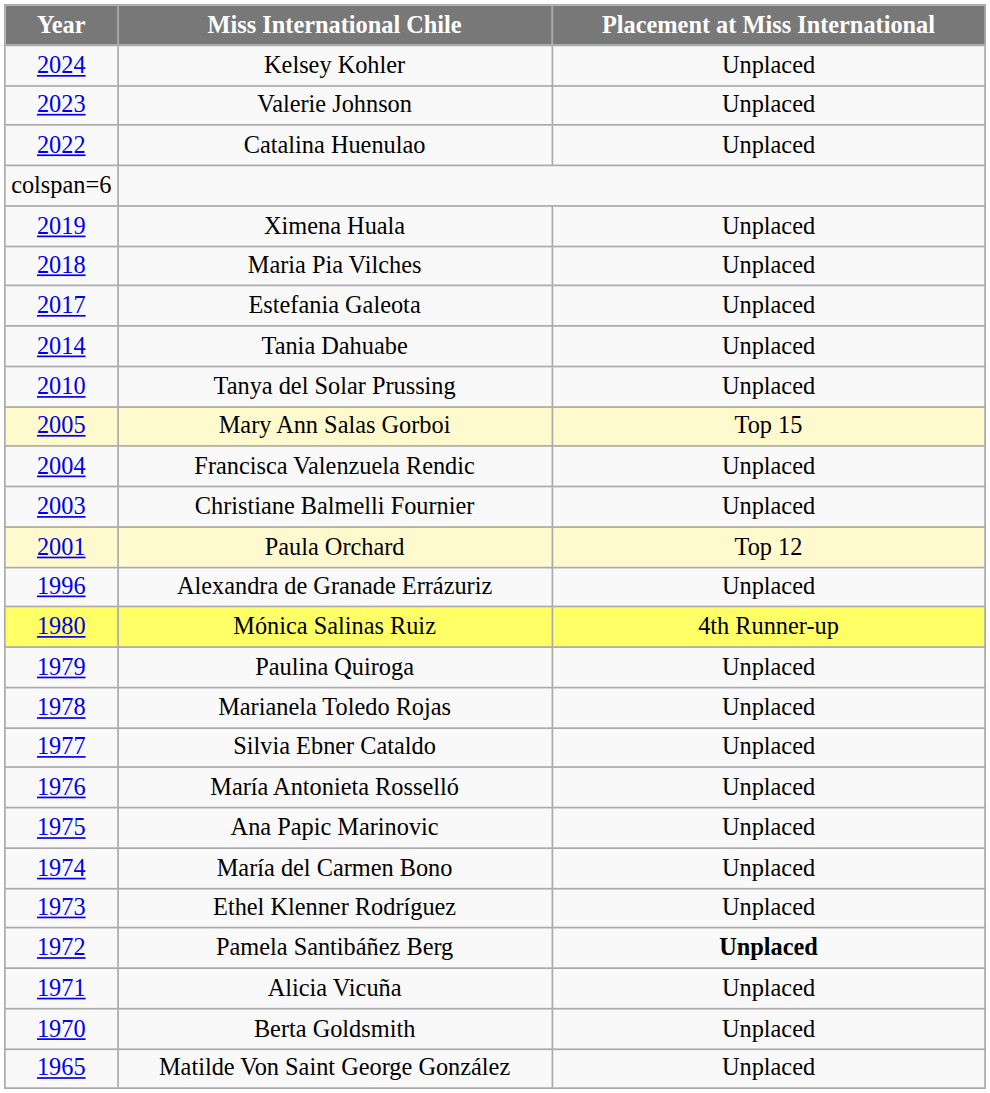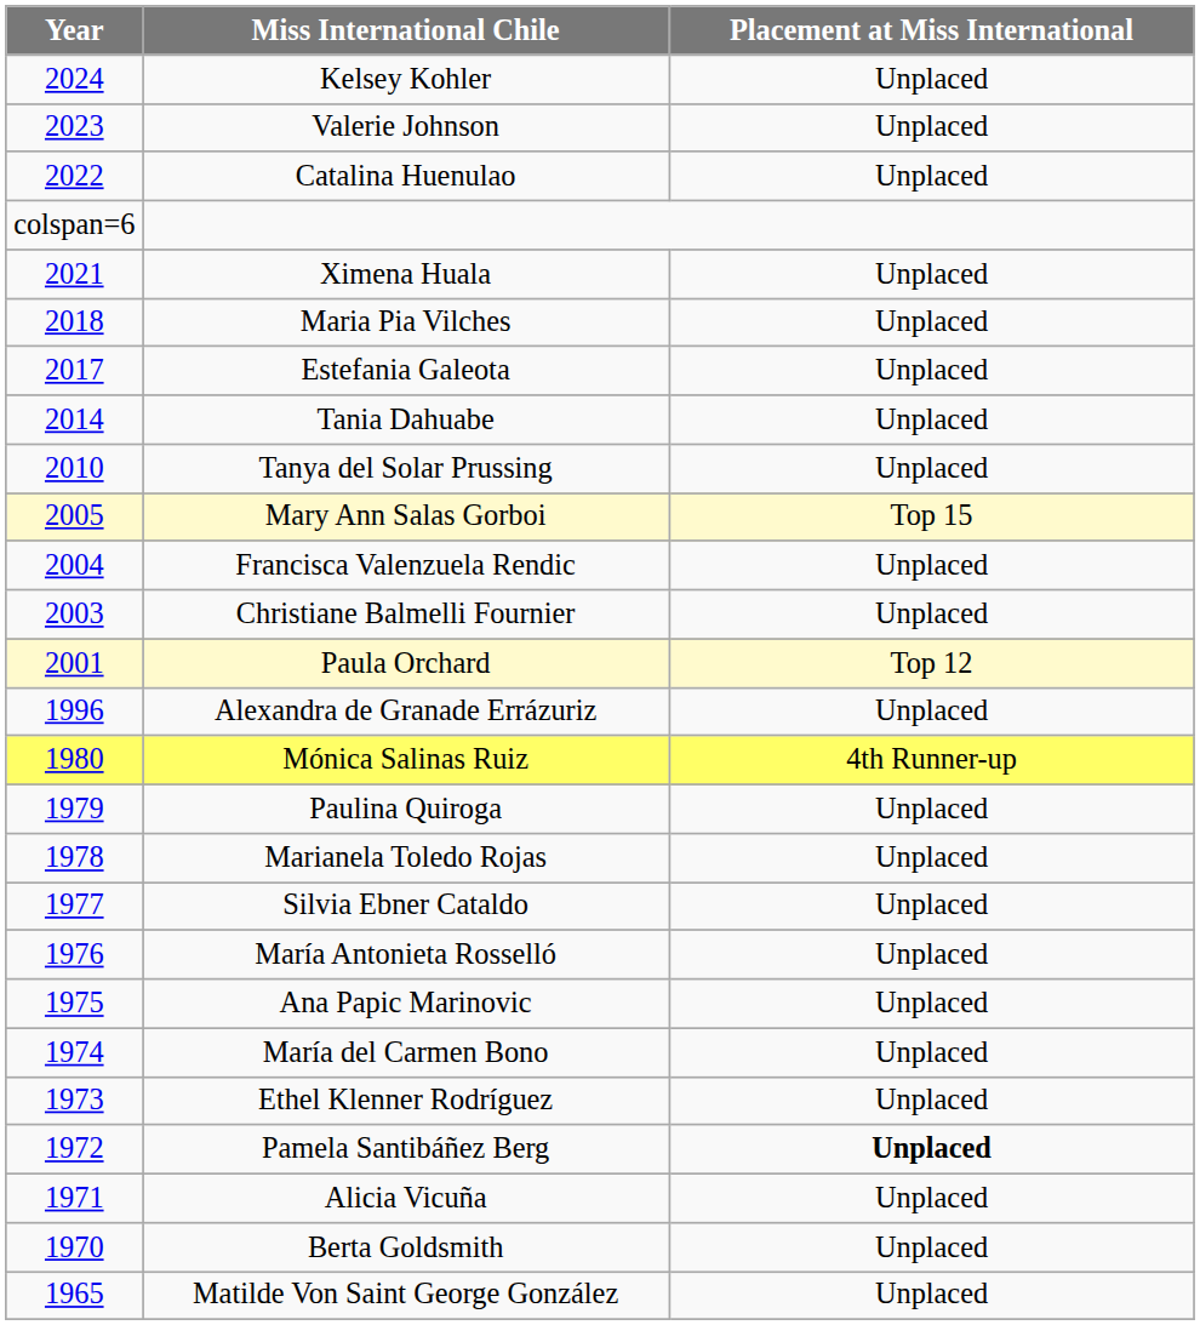Ximena Huala | Year: 2019 -> 2021
